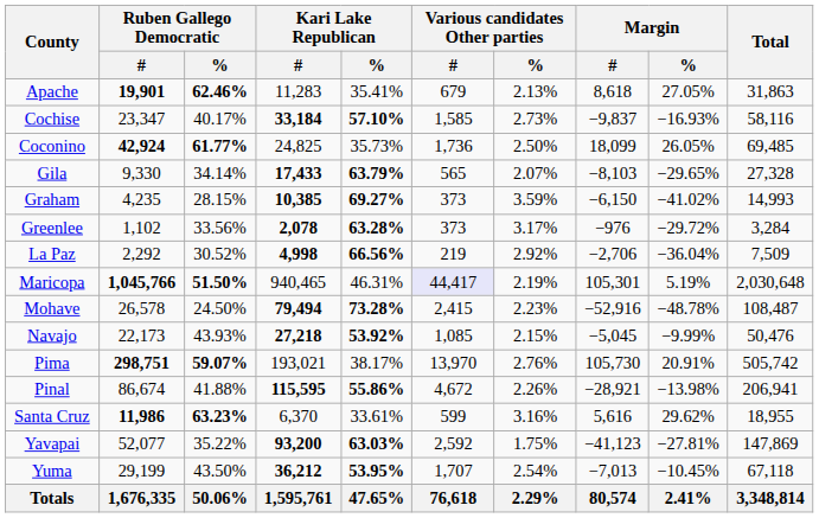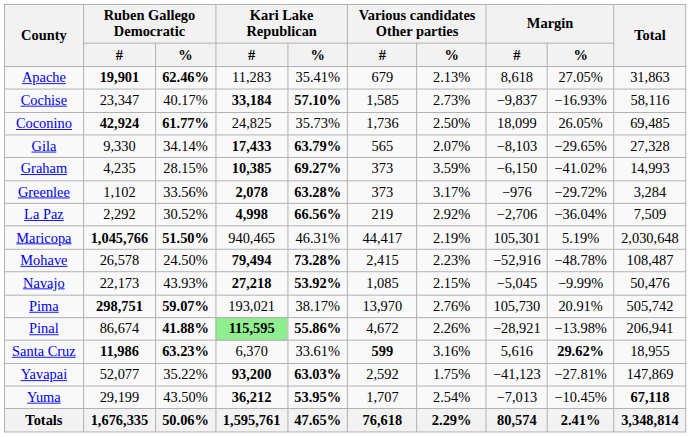Maricopa | Various candidates Other parties / #: lavender background -> no background
Pinal | Ruben Gallego Democratic / %: normal -> bold
Pinal | Kari Lake Republican / #: no background -> lightgreen background
Santa Cruz | Various candidates Other parties / #: normal -> bold
Santa Cruz | Margin / %: normal -> bold
Yuma | Total: normal -> bold
